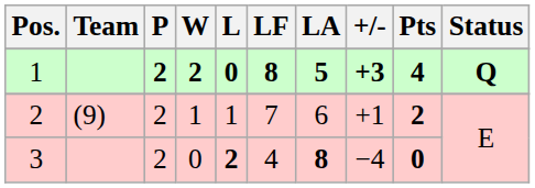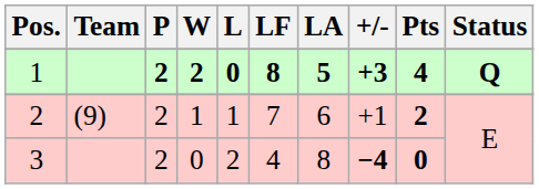3 | L: bold -> normal
3 | LA: bold -> normal
3 | +/-: normal -> bold
